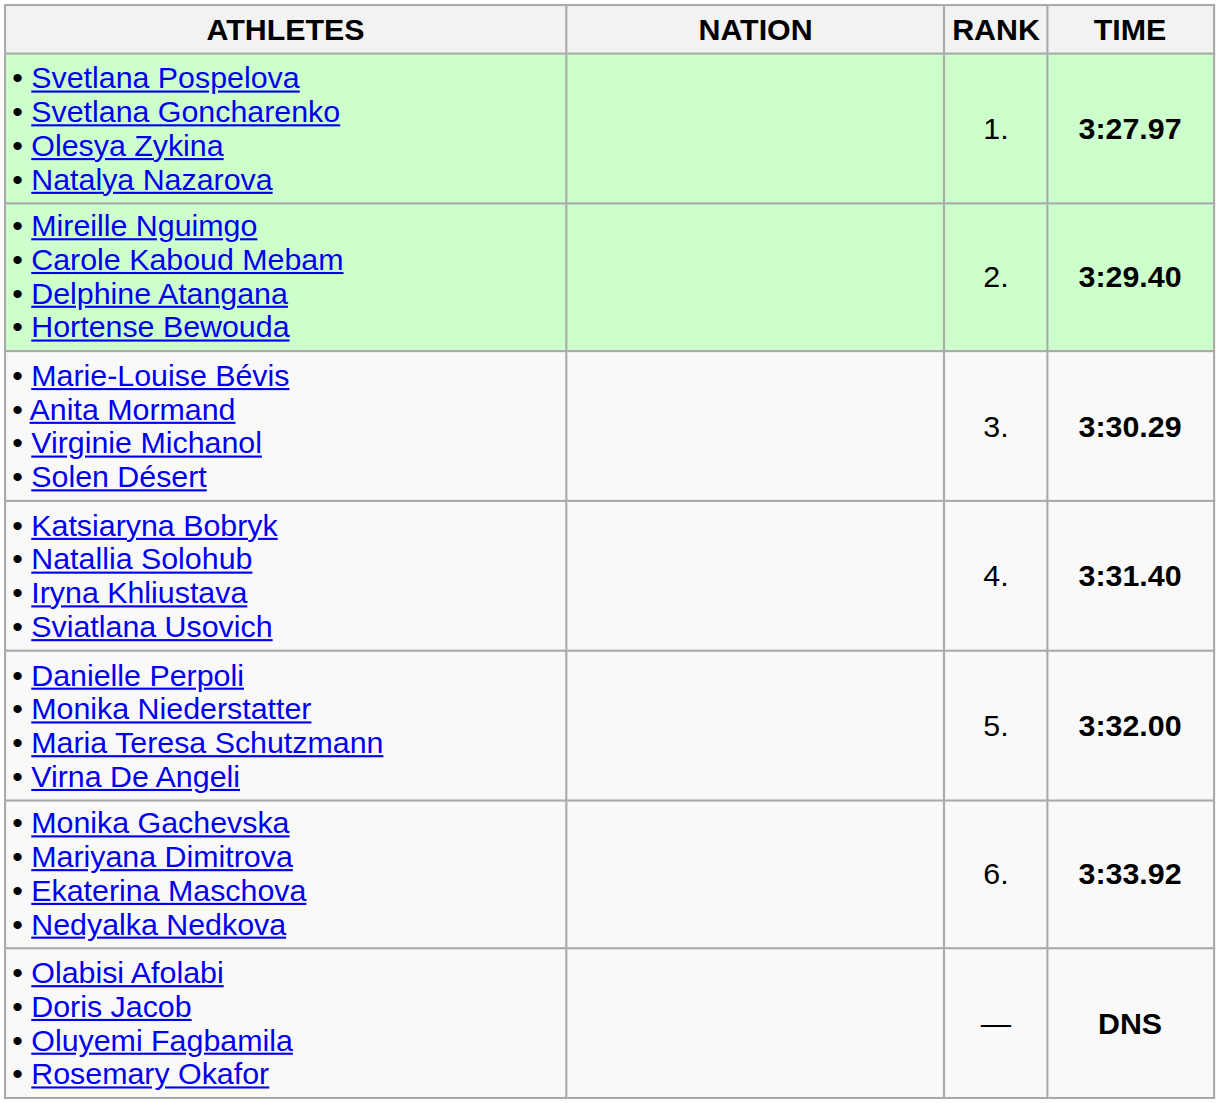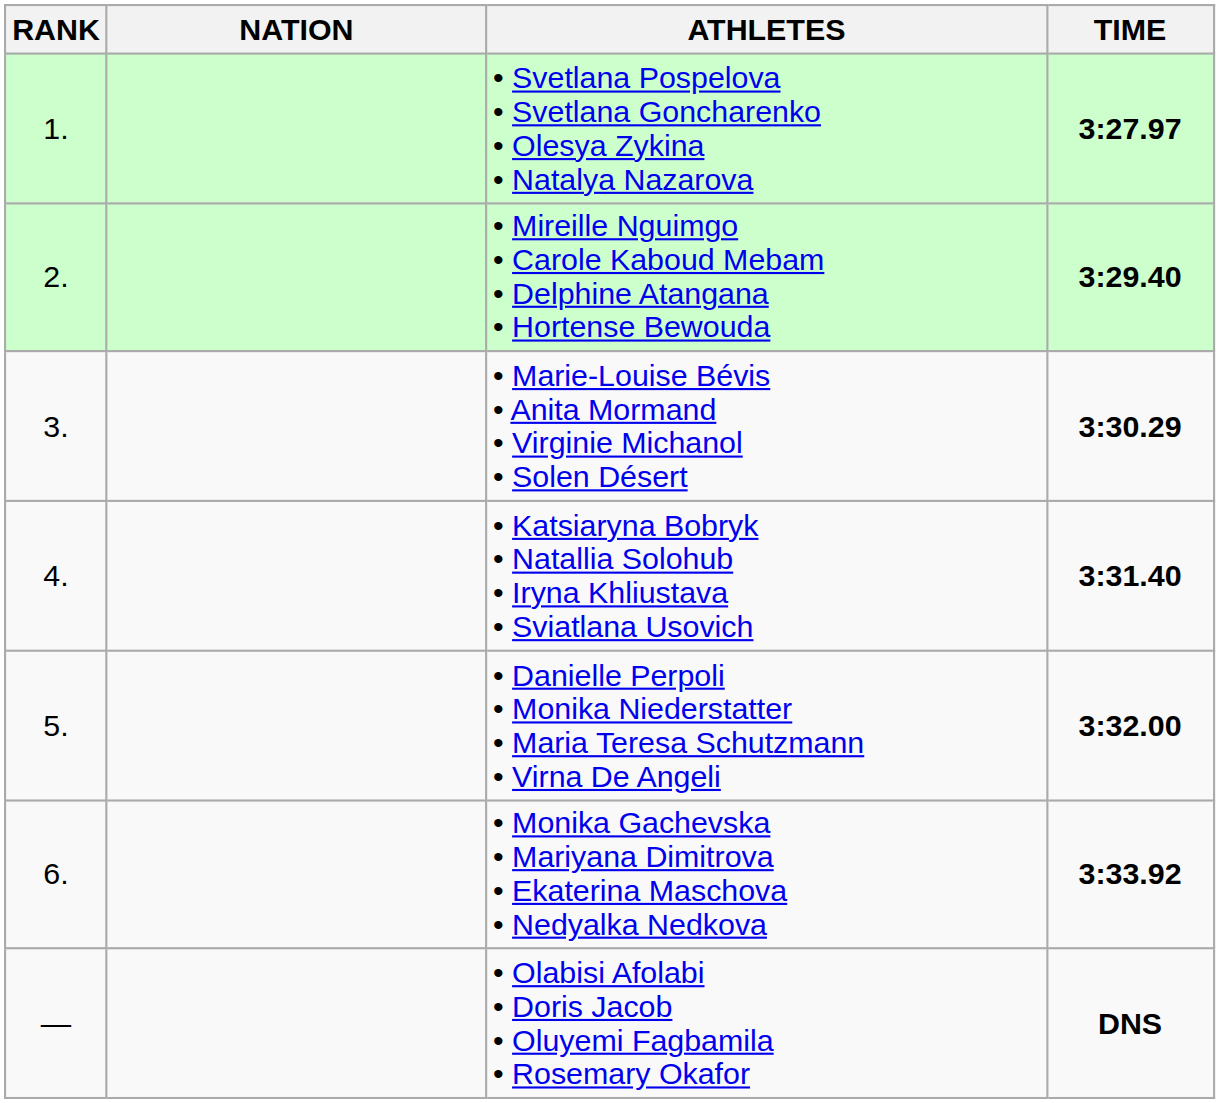columns swapped: RANK <-> ATHLETES
